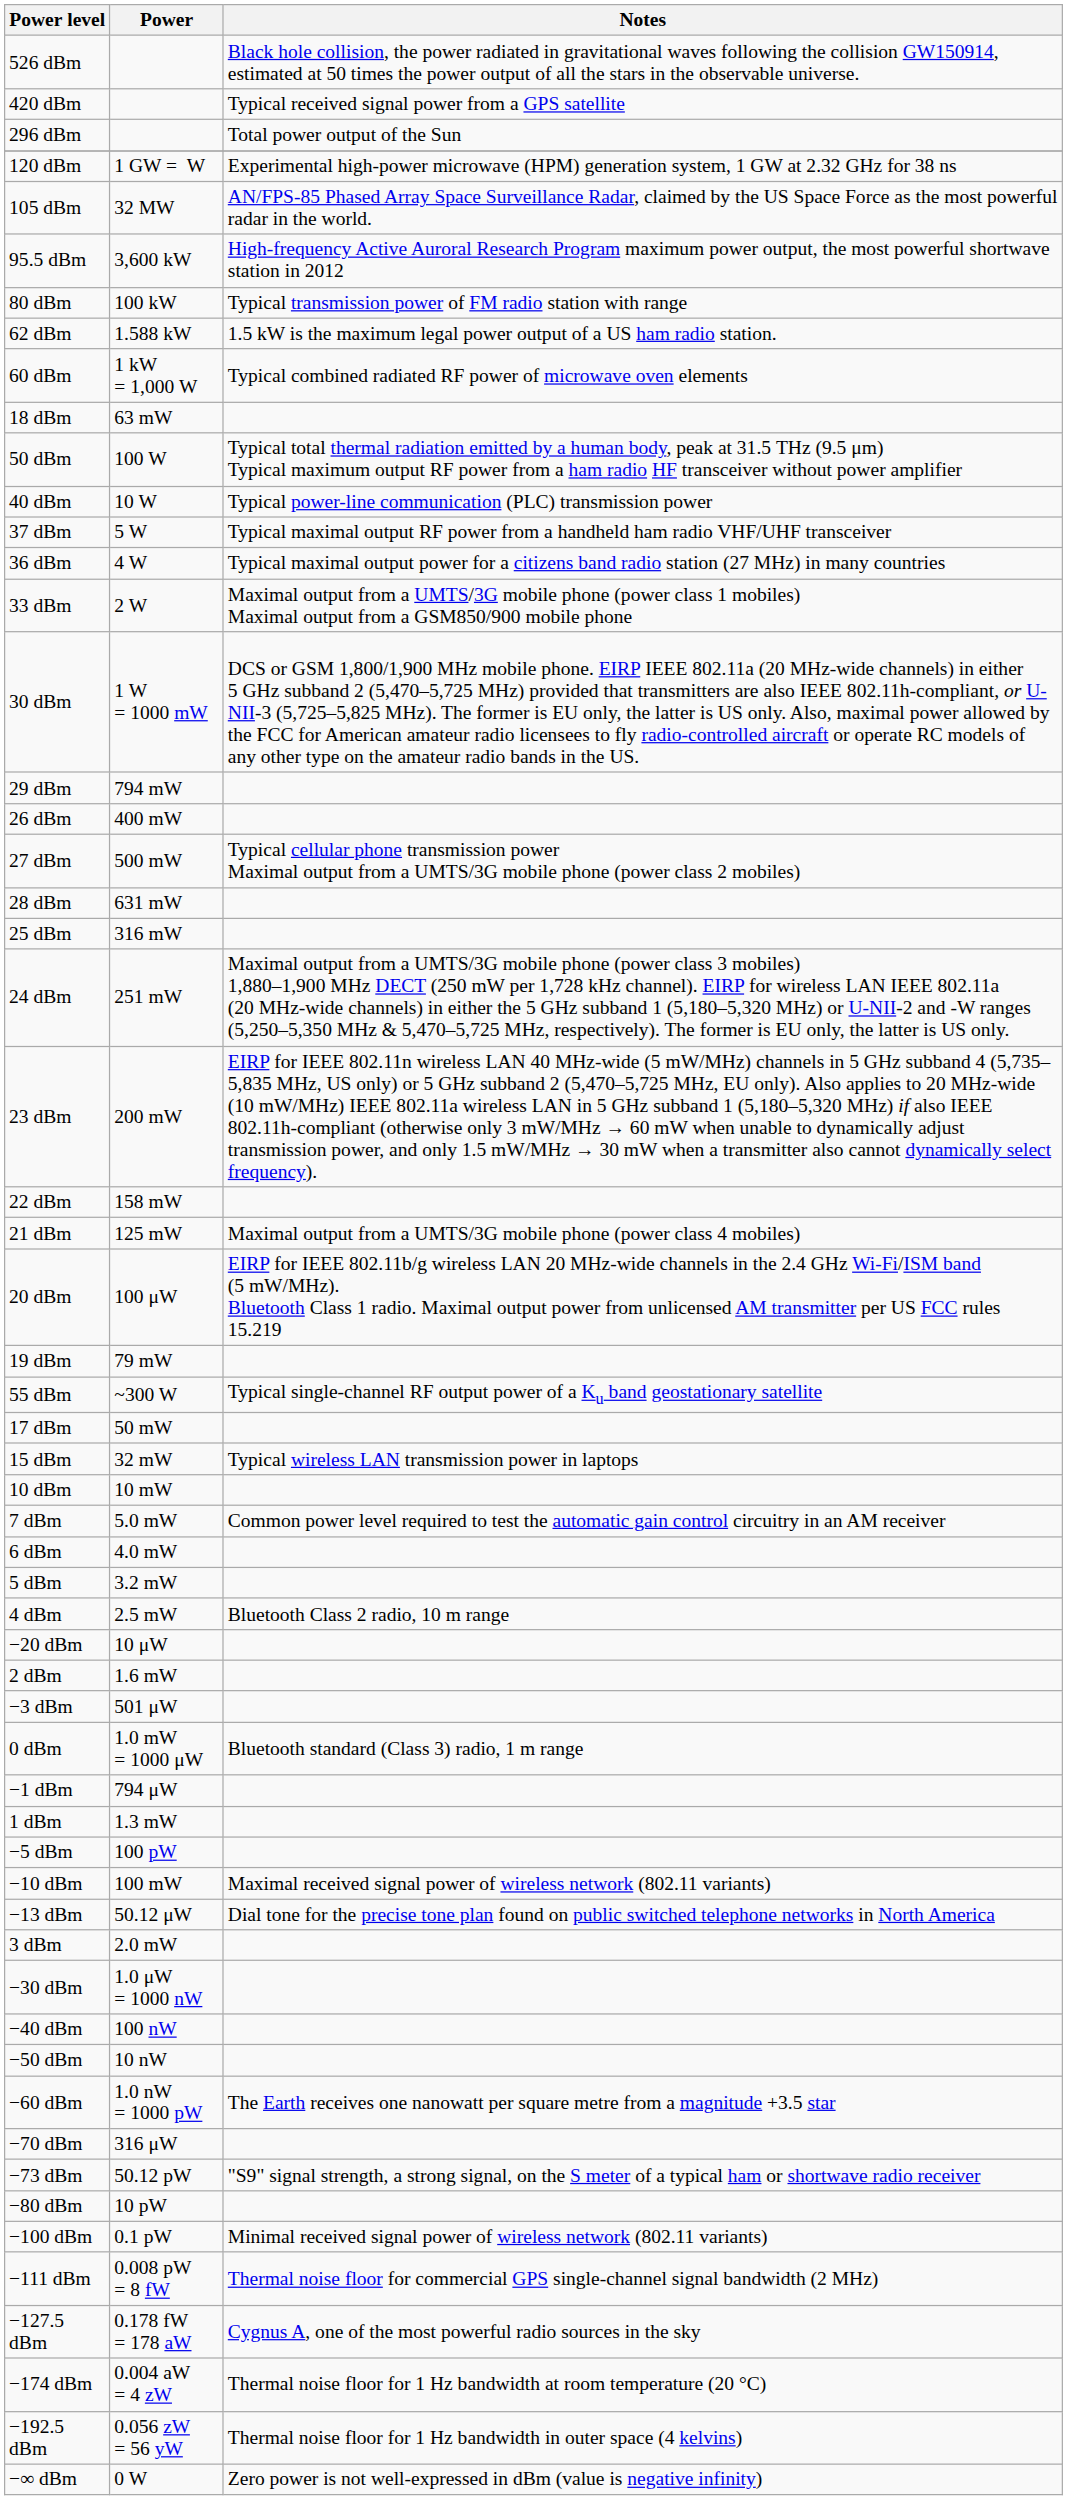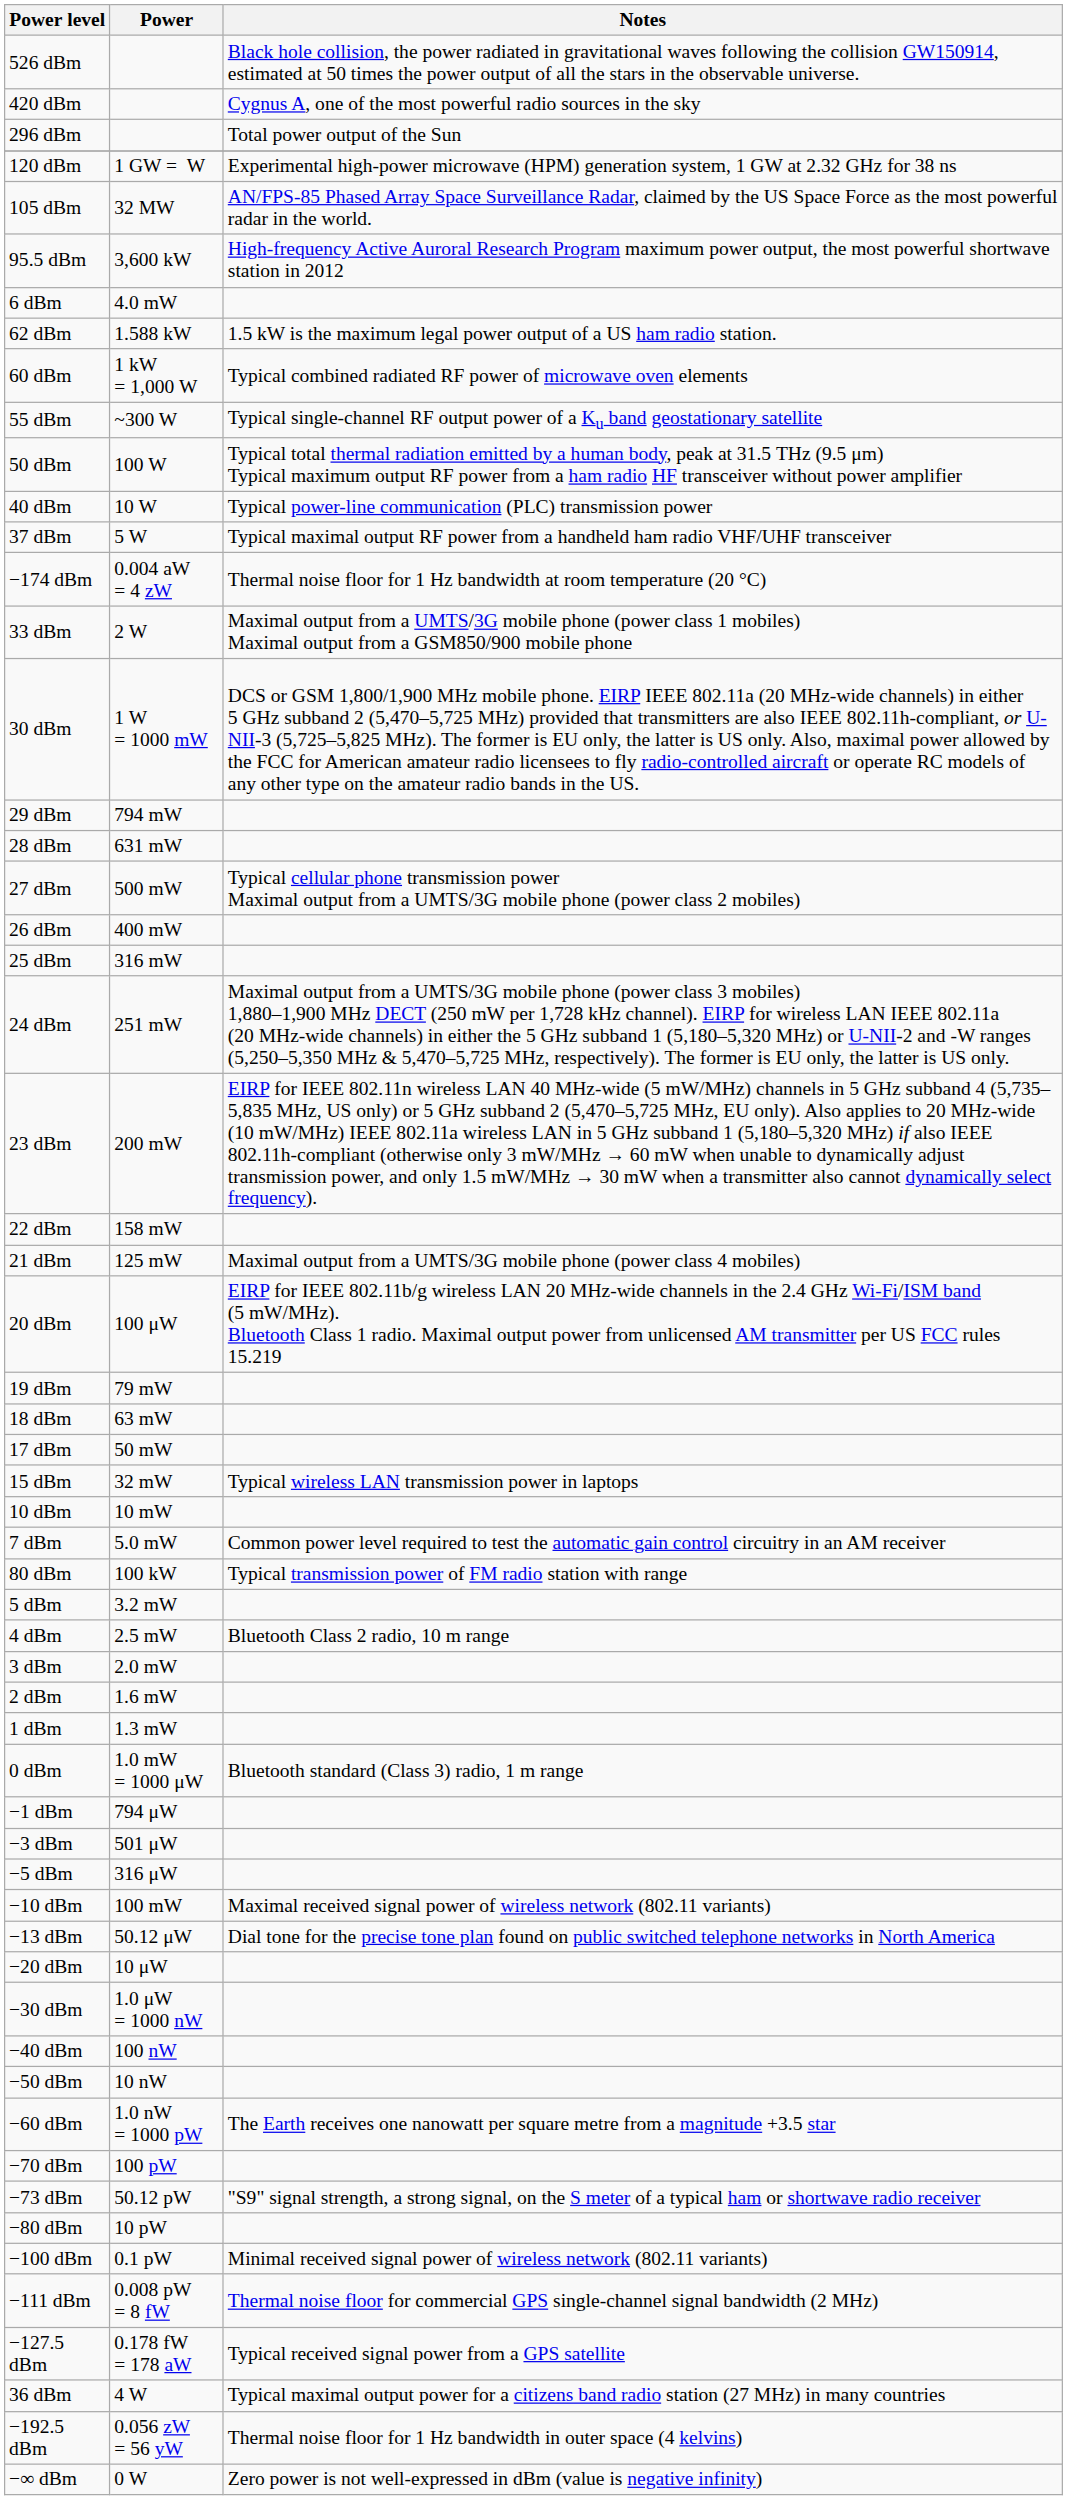420 dBm | Notes: Typical received signal power from a GPS satellite -> Cygnus A, one of the most powerful radio sources in the sky
rows swapped: 80 dBm <-> 6 dBm
rows swapped: 55 dBm <-> 18 dBm
rows swapped: 36 dBm <-> −174 dBm
rows swapped: 28 dBm <-> 26 dBm
rows swapped: 3 dBm <-> −20 dBm
rows swapped: 1 dBm <-> −3 dBm
−5 dBm | Power: 100 pW -> 316 μW
−70 dBm | Power: 316 μW -> 100 pW
−127.5 dBm | Notes: Cygnus A, one of the most powerful radio sources in the sky -> Typical received signal power from a GPS satellite
